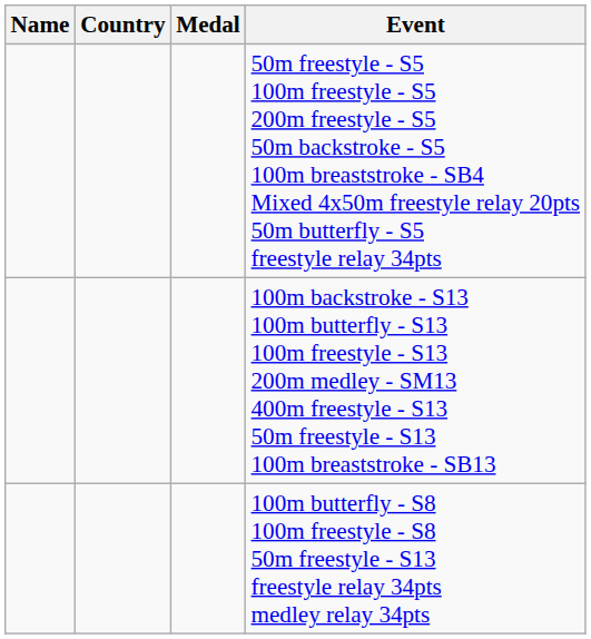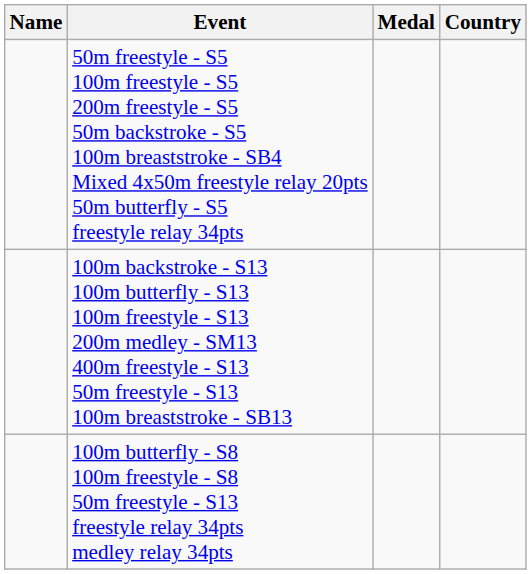columns swapped: Country <-> Event
